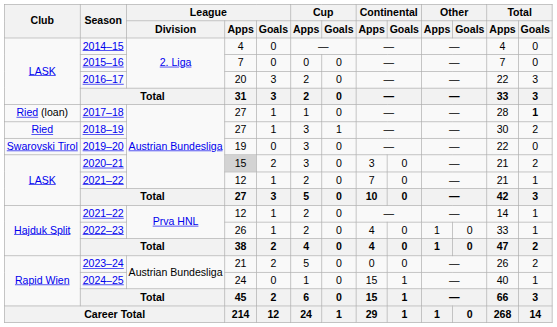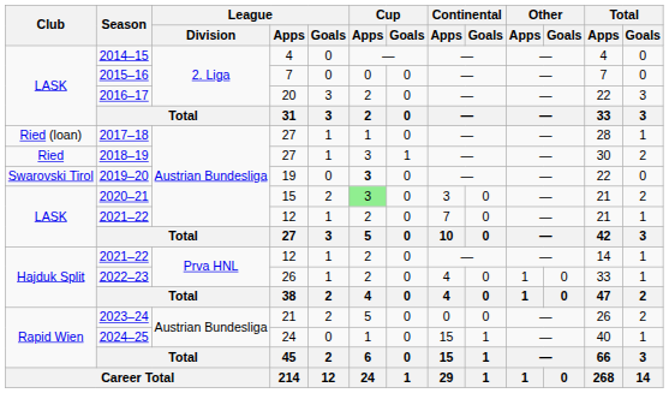2017–18 | Total / Goals: bold -> normal
2019–20 | Cup / Apps: normal -> bold
2020–21 | League / Apps: lightgrey background -> no background
2020–21 | Cup / Apps: no background -> lightgreen background
